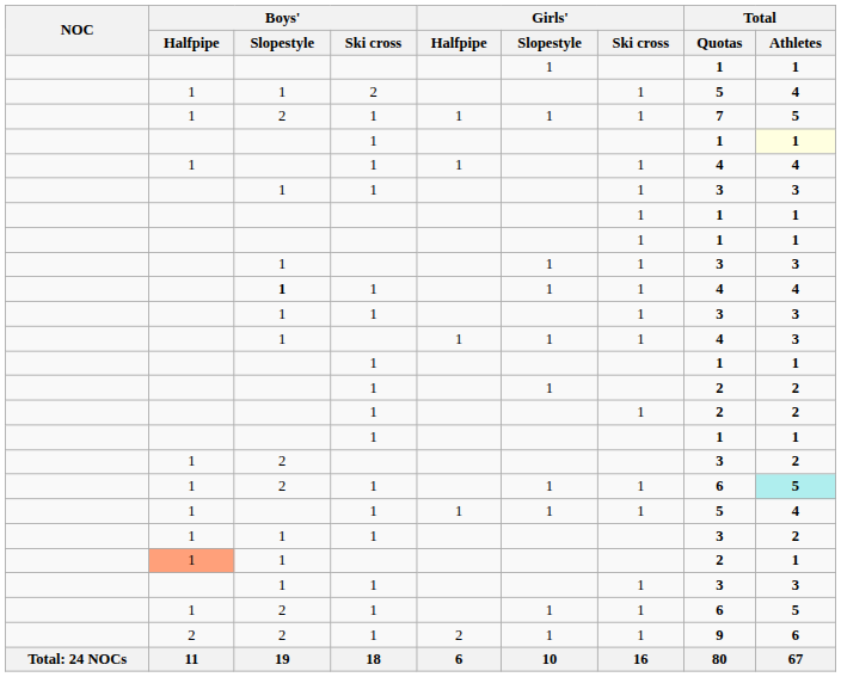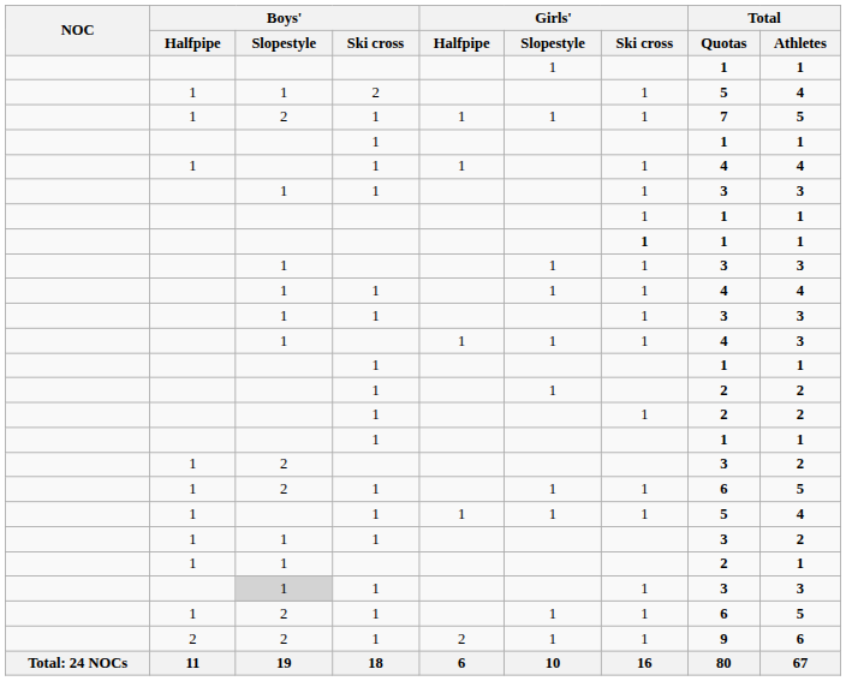row 6 | Total / Athletes: lightyellow background -> no background
row 10 | Girls' / Ski cross: normal -> bold
row 12 | Boys' / Slopestyle: bold -> normal
row 20 | Total / Athletes: paleturquoise background -> no background
row 23 | Boys' / Halfpipe: lightsalmon background -> no background
row 24 | Boys' / Slopestyle: no background -> lightgrey background
